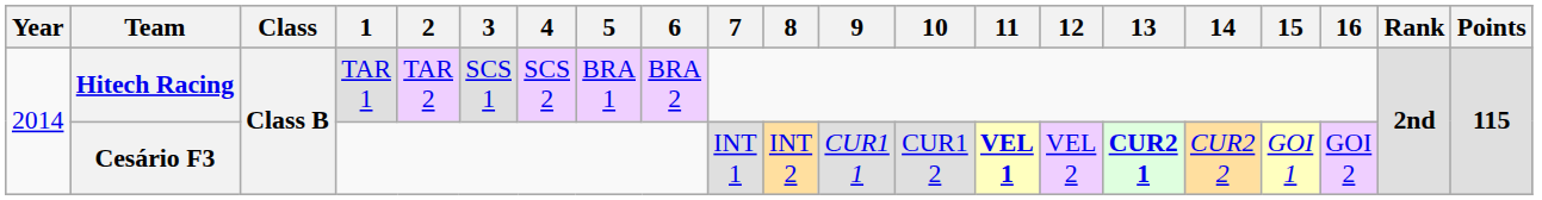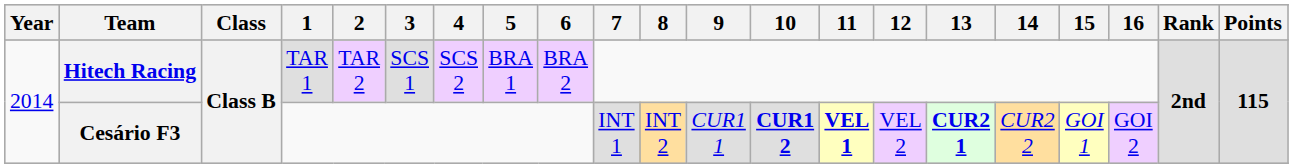Cesário F3 | 10: normal -> bold
